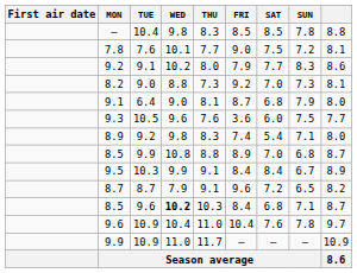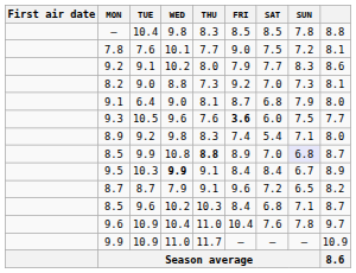9.3 | FRI: normal -> bold
8.5 / 9.9 | THU: normal -> bold
8.5 / 9.9 | SUN: no background -> lavender background
9.5 | WED: normal -> bold
8.5 / 9.6 | WED: bold -> normal
